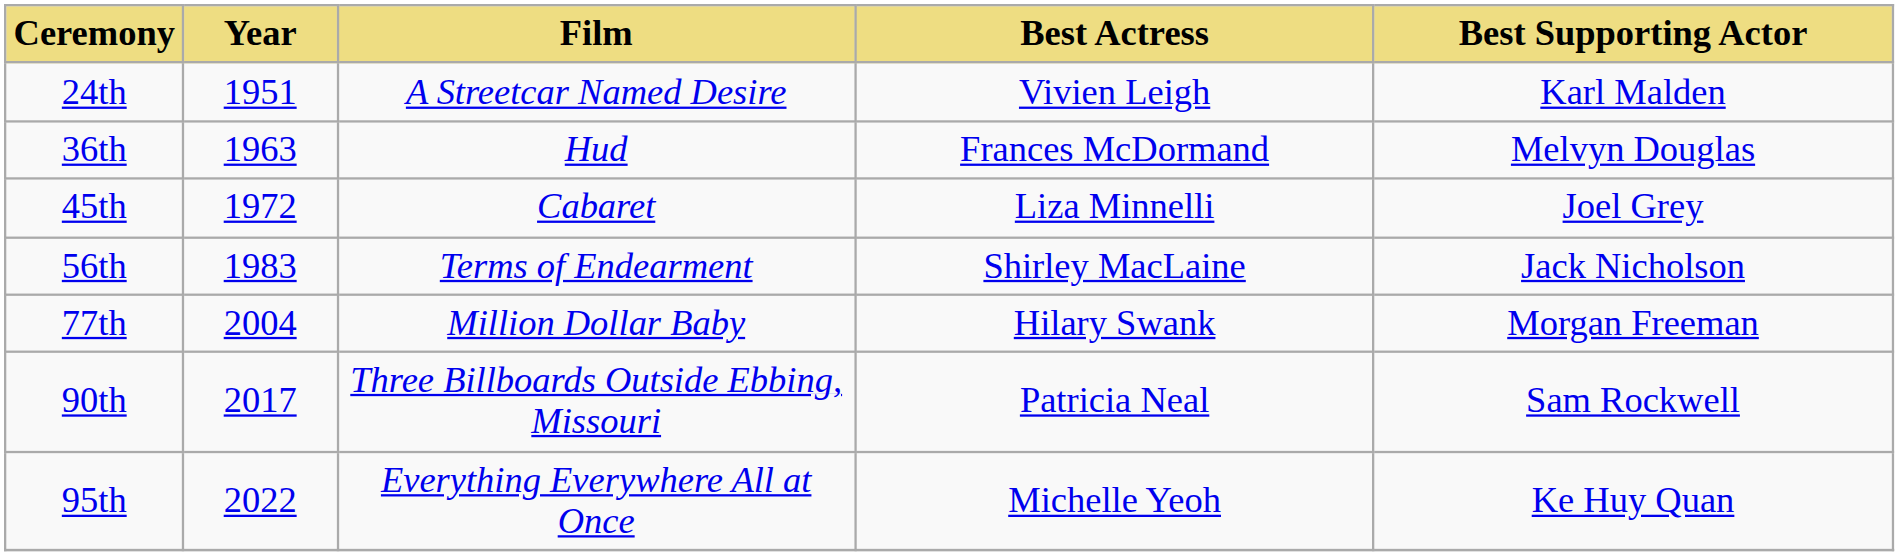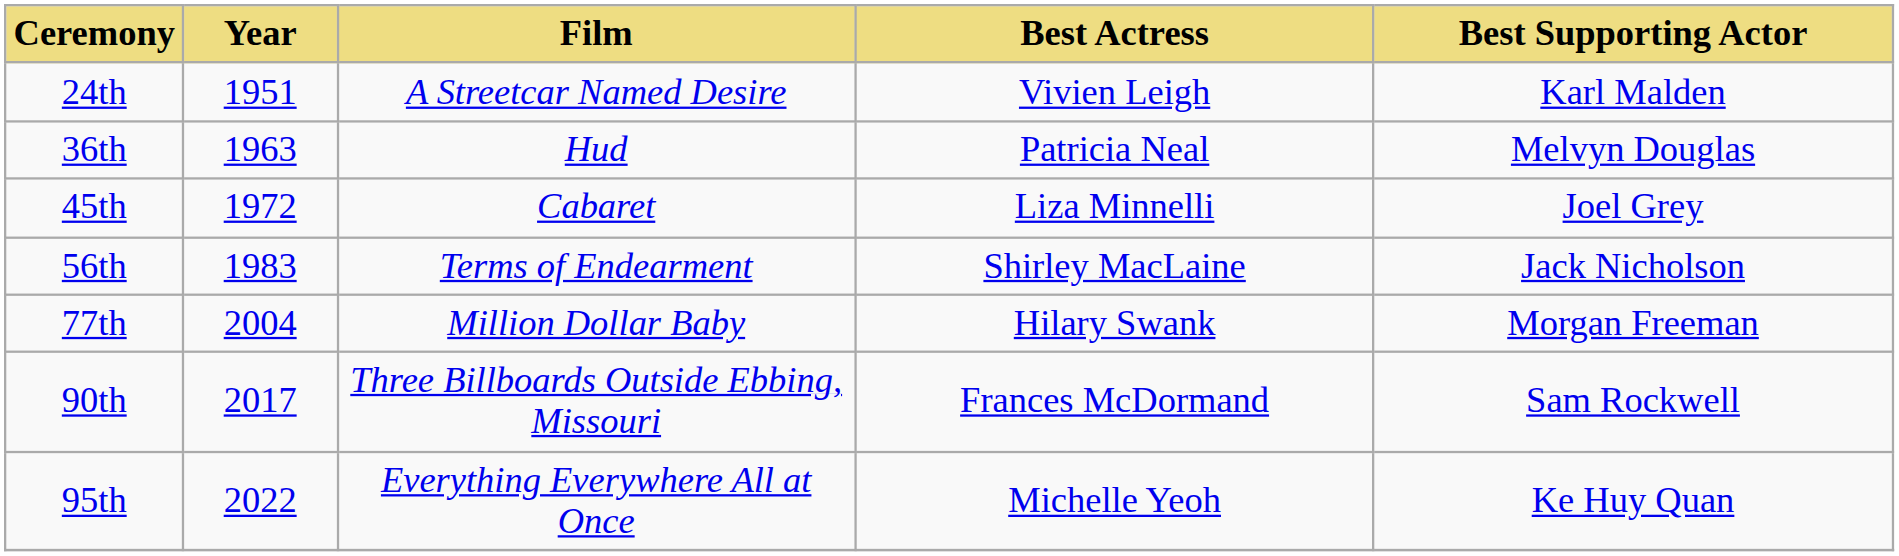36th | Best Actress: Frances McDormand -> Patricia Neal
90th | Best Actress: Patricia Neal -> Frances McDormand
